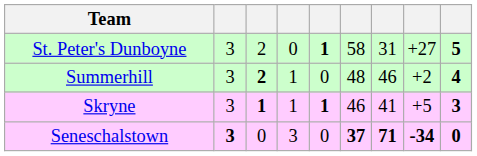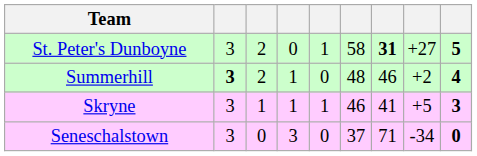St. Peter's Dunboyne | column 5: bold -> normal
St. Peter's Dunboyne | column 7: normal -> bold
Summerhill | column 2: normal -> bold
Summerhill | column 3: bold -> normal
Skryne | column 3: bold -> normal
Skryne | column 5: bold -> normal
Seneschalstown | column 2: bold -> normal
Seneschalstown | column 6: bold -> normal
Seneschalstown | column 7: bold -> normal
Seneschalstown | column 8: bold -> normal
